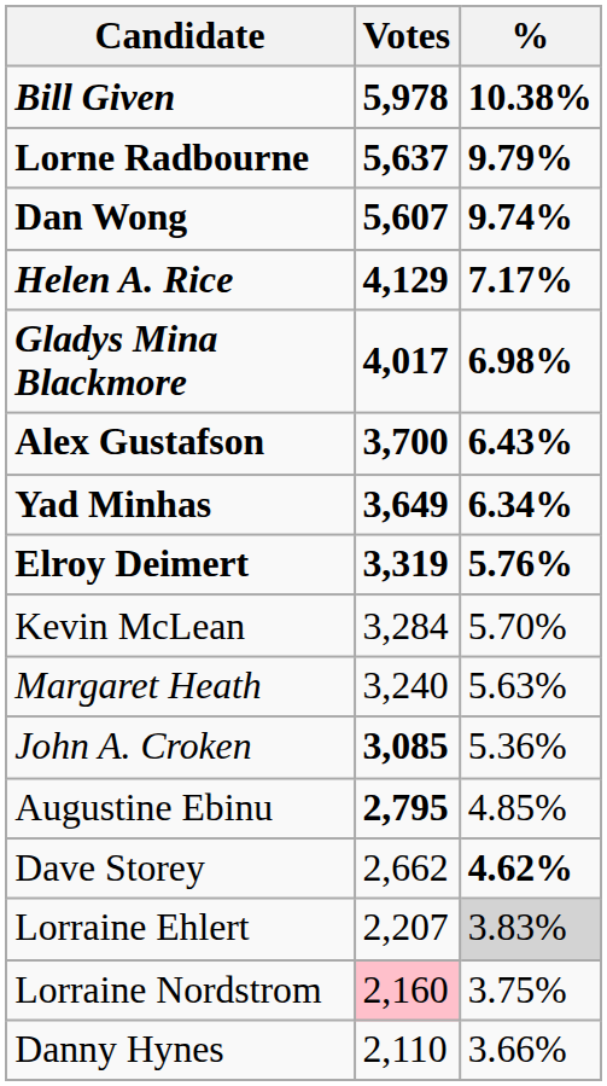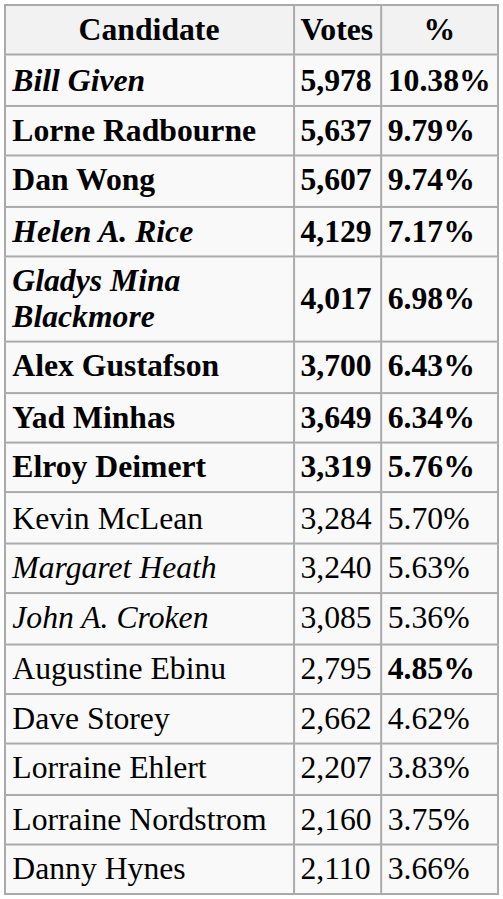John A. Croken | Votes: bold -> normal
Augustine Ebinu | Votes: bold -> normal
Augustine Ebinu | %: normal -> bold
Dave Storey | %: bold -> normal
Lorraine Ehlert | %: lightgrey background -> no background
Lorraine Nordstrom | Votes: pink background -> no background
